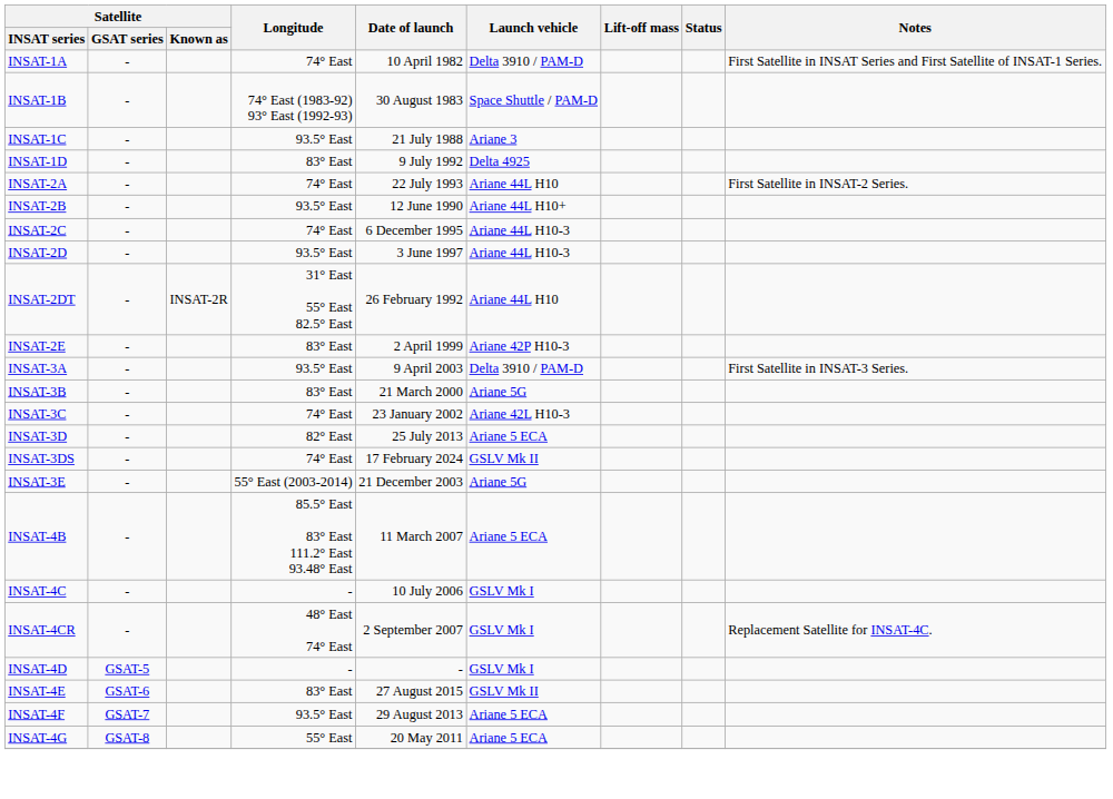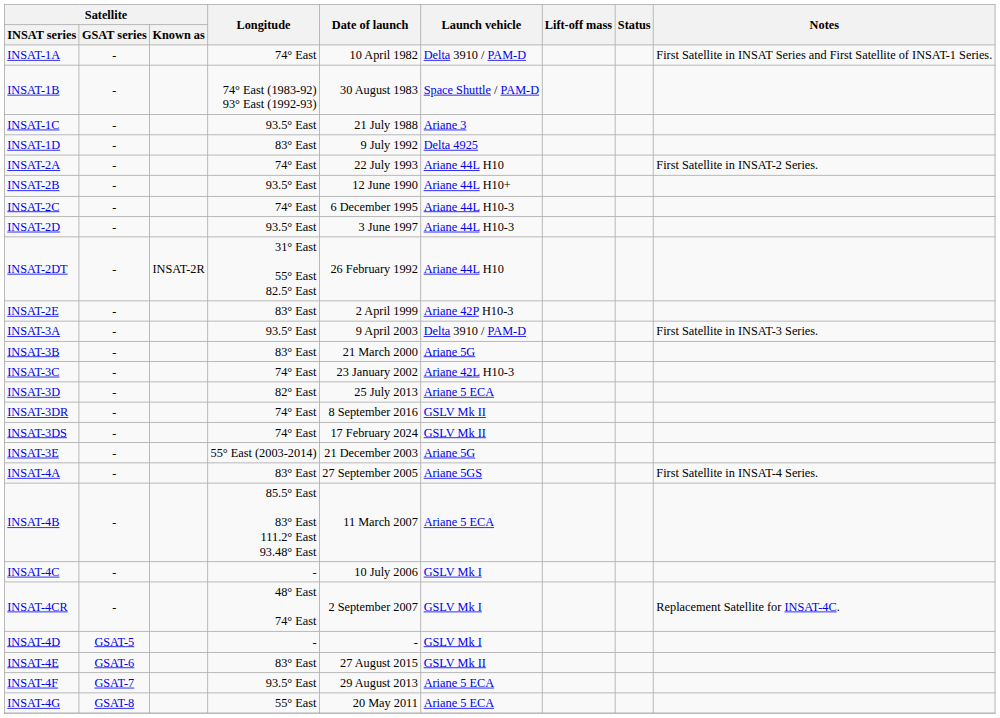+ row: INSAT-3DR | - | 74° East | 8 September 2016 | GSLV Mk II
+ row: INSAT-4A | - | 83° East | 27 September 2005 | Ariane 5GS | First Satellite in INSAT-4 Series.
